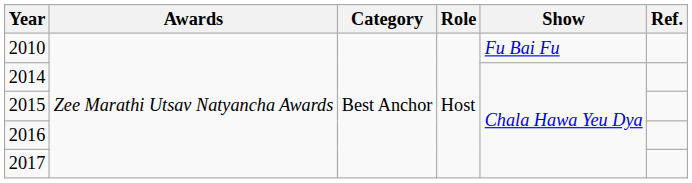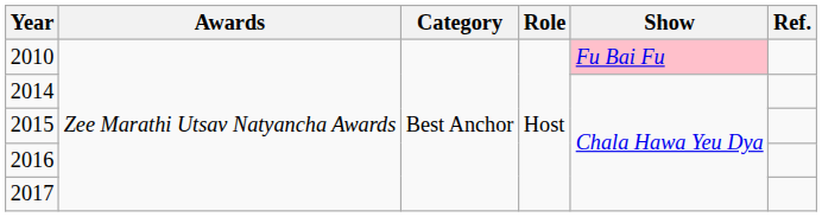2010 | Show: no background -> pink background
